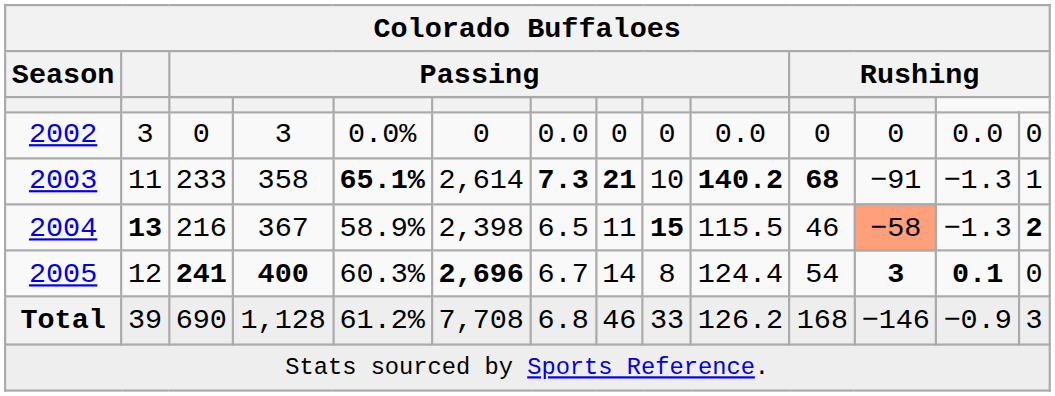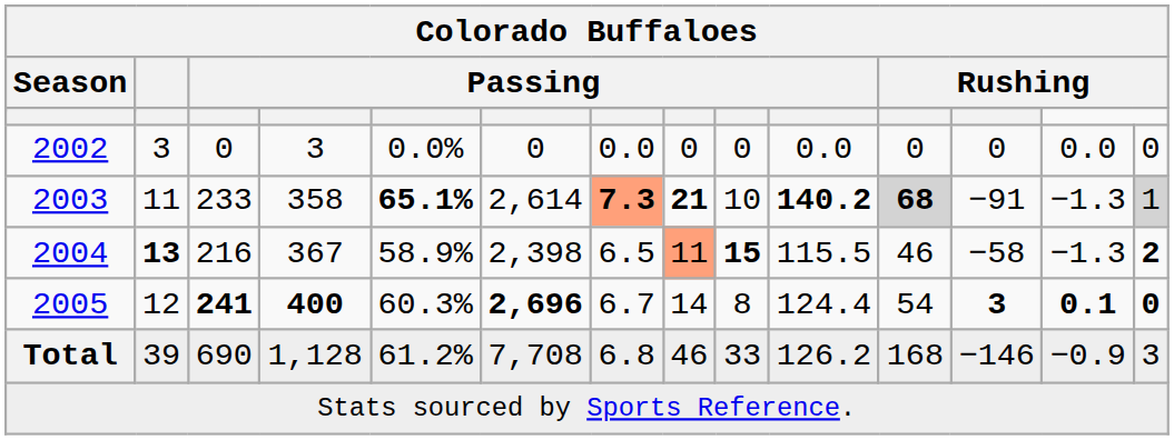2003 | column 7: no background -> lightsalmon background
2003 | column 11: no background -> lightgrey background
2003 | column 14: no background -> lightgrey background
2004 | column 8: no background -> lightsalmon background
2004 | column 12: lightsalmon background -> no background
2005 | column 14: normal -> bold
